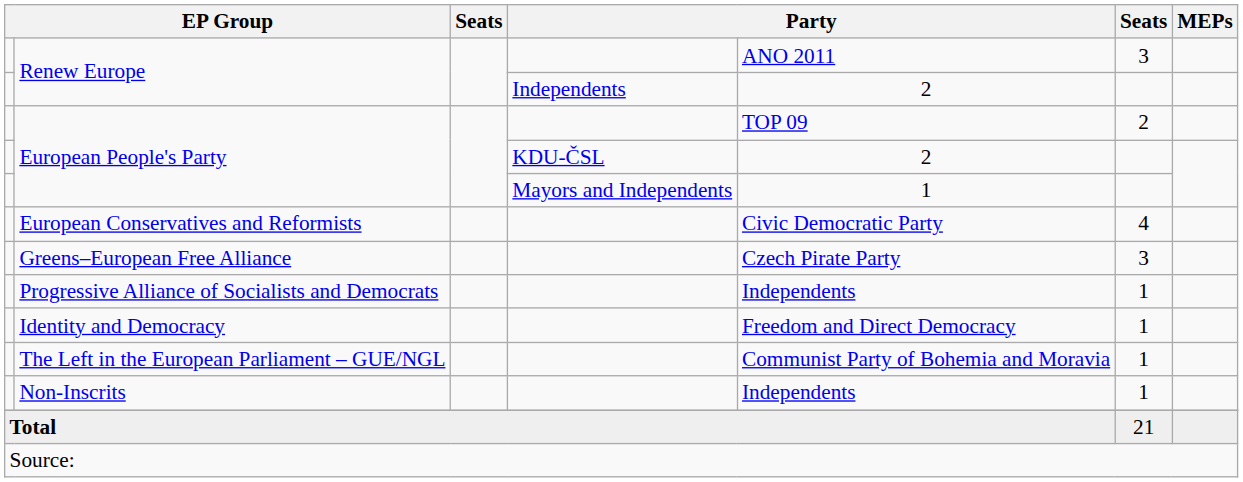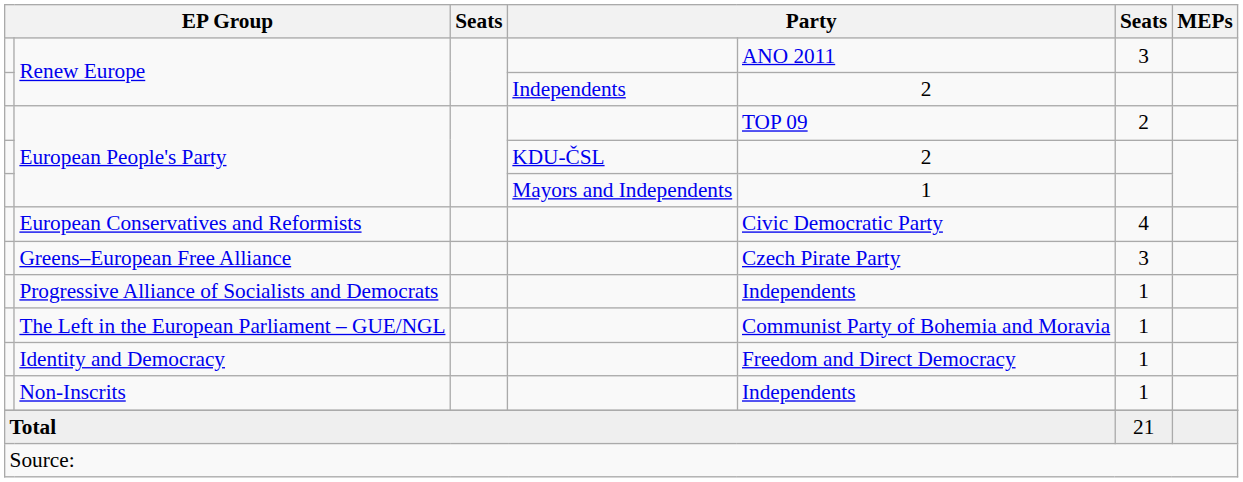rows swapped: Identity and Democracy <-> The Left in the European Parliament – GUE/NGL
